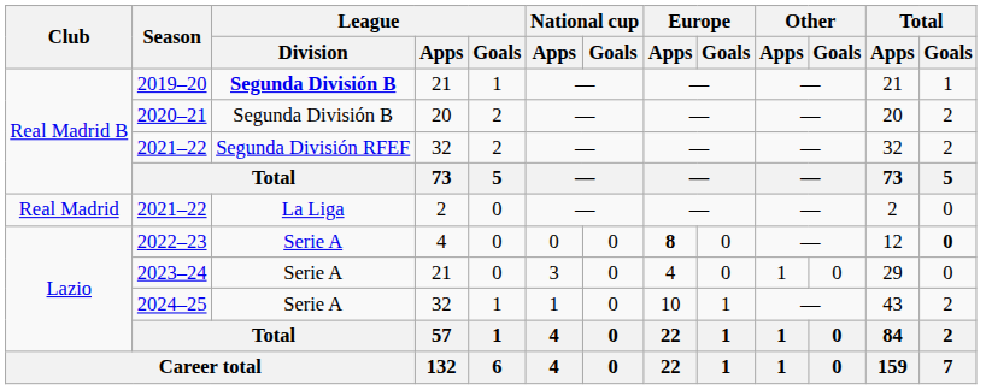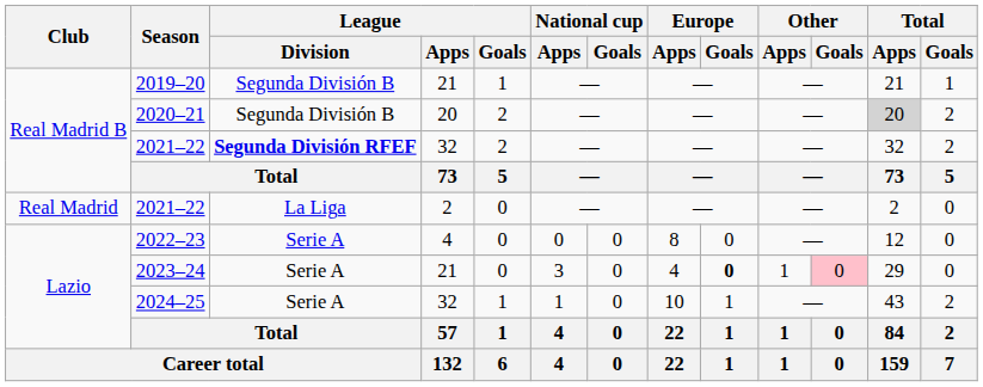2019–20 | League / Division: bold -> normal
2020–21 | Total / Apps: no background -> lightgrey background
2021–22 / 32 | League / Division: normal -> bold
2022–23 | Europe / Apps: bold -> normal
2022–23 | Total / Goals: bold -> normal
2023–24 | Europe / Goals: normal -> bold
2023–24 | Other / Goals: no background -> pink background
